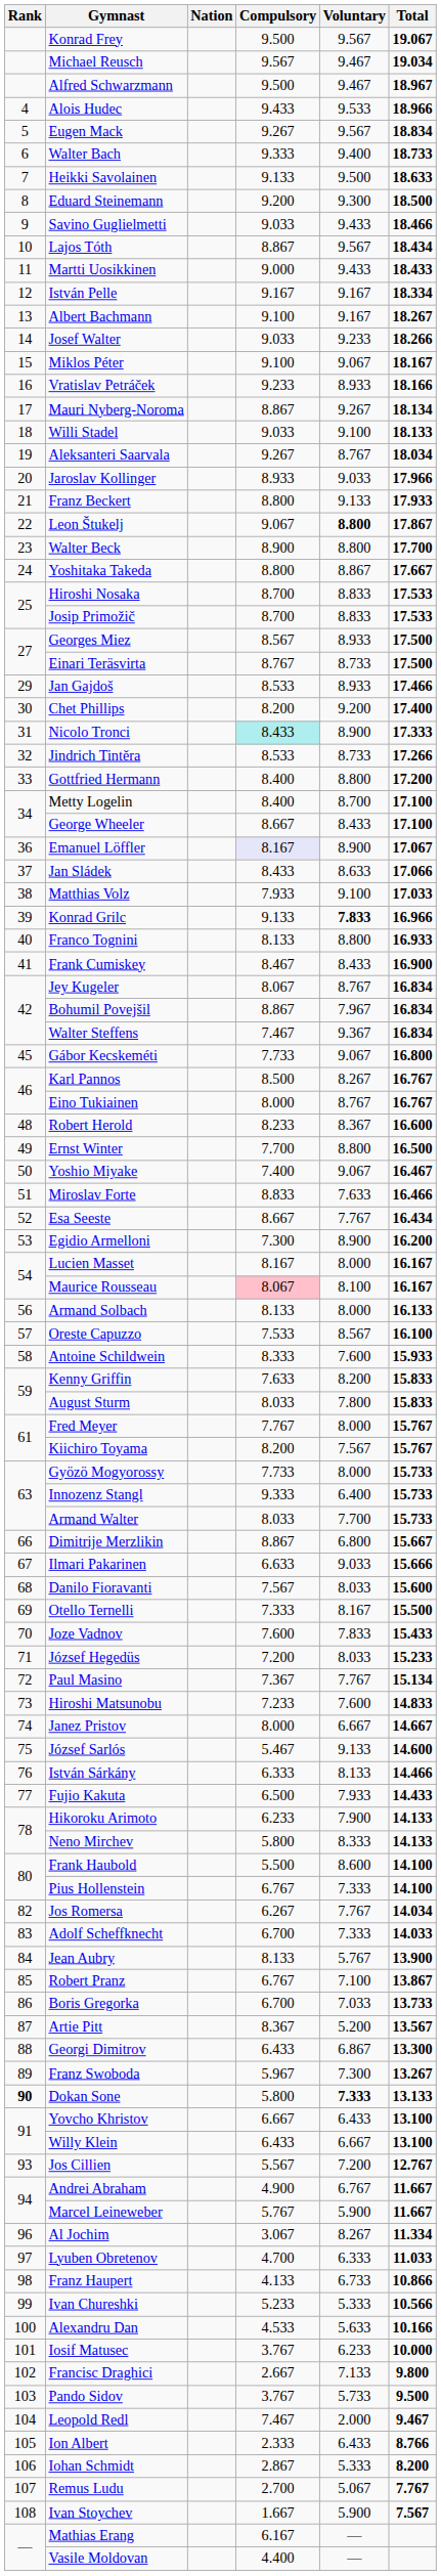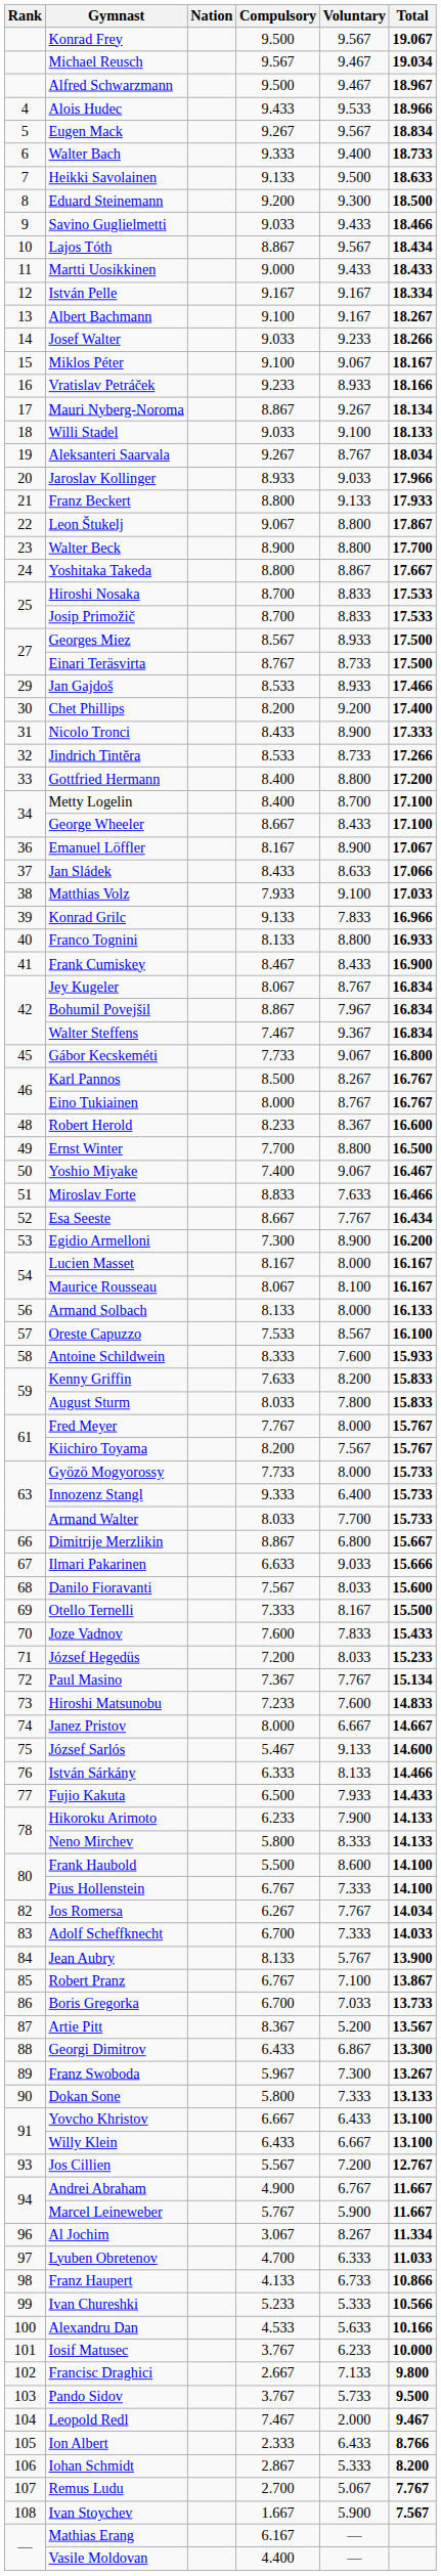Leon Štukelj | Voluntary: bold -> normal
Nicolo Tronci | Compulsory: paleturquoise background -> no background
Emanuel Löffler | Compulsory: lavender background -> no background
Konrad Grilc | Voluntary: bold -> normal
Maurice Rousseau | Compulsory: pink background -> no background
Dokan Sone | Rank: bold -> normal
Dokan Sone | Voluntary: bold -> normal
